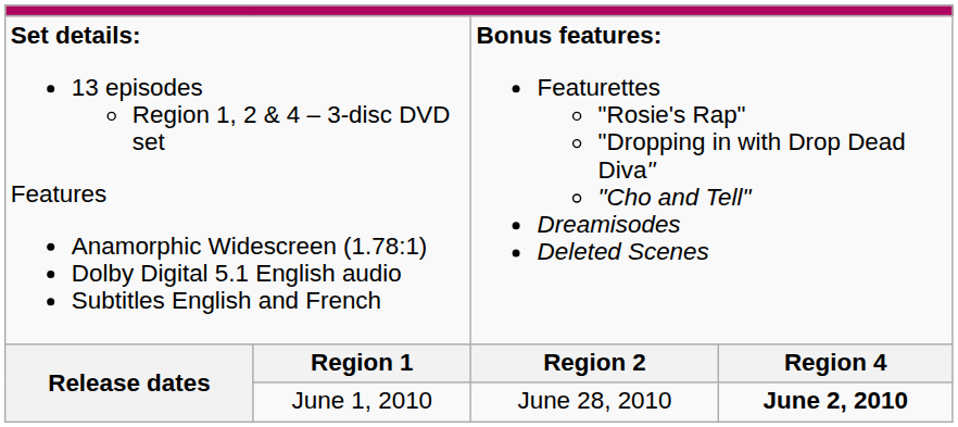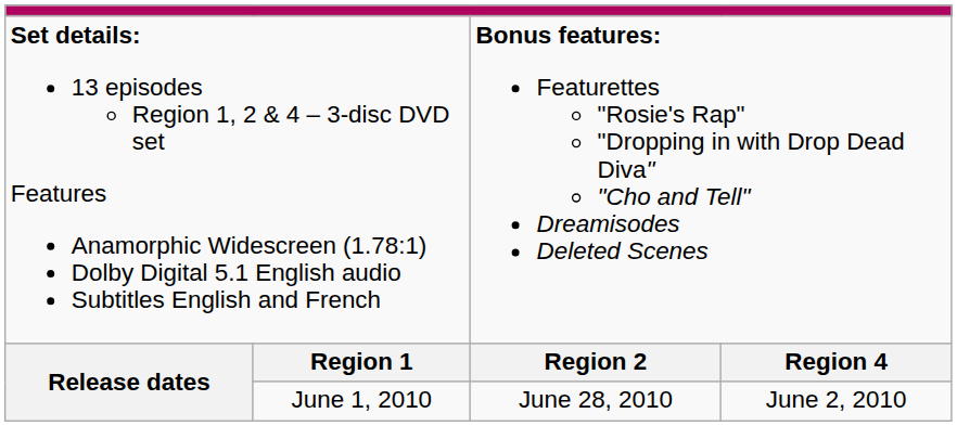Release dates / June 1, 2010 | column 4: bold -> normal
